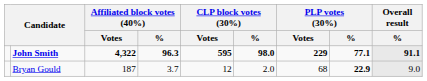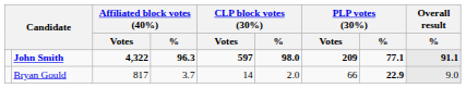John Smith | CLP block votes (30%) / Votes: 595 -> 597
John Smith | PLP votes (30%) / Votes: 229 -> 209
Bryan Gould | Affiliated block votes (40%) / Votes: 187 -> 817
Bryan Gould | CLP block votes (30%) / Votes: 12 -> 14
Bryan Gould | PLP votes (30%) / Votes: 68 -> 66
